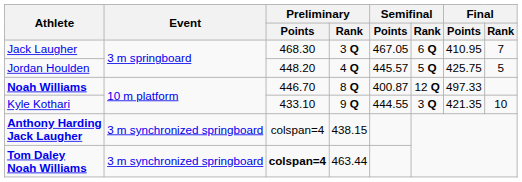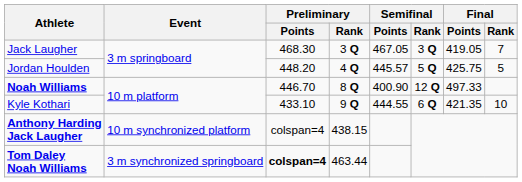Jack Laugher | Semifinal / Rank: 6 Q -> 3 Q
Jack Laugher | Final / Points: 410.95 -> 419.05
Noah Williams | Semifinal / Points: 400.87 -> 400.90
Kyle Kothari | Semifinal / Rank: 3 Q -> 6 Q
Anthony Harding Jack Laugher | Event: 3 m synchronized springboard -> 10 m synchronized platform
